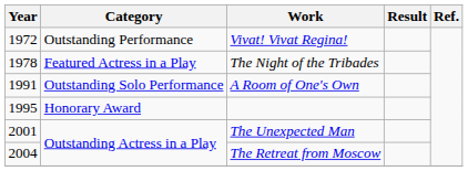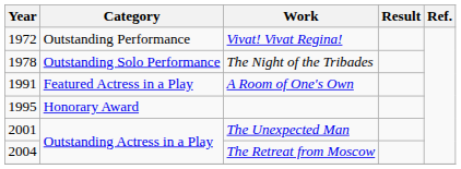The Night of the Tribades | Category: Featured Actress in a Play -> Outstanding Solo Performance
A Room of One's Own | Category: Outstanding Solo Performance -> Featured Actress in a Play
